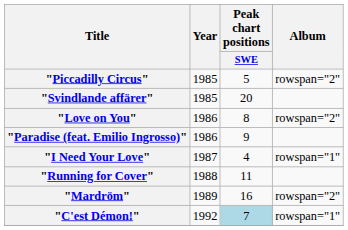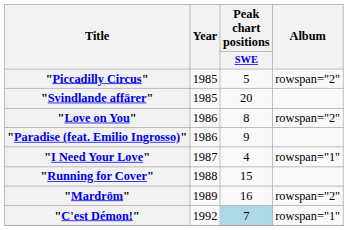"Running for Cover" | Peak chart positions / SWE: 11 -> 15
